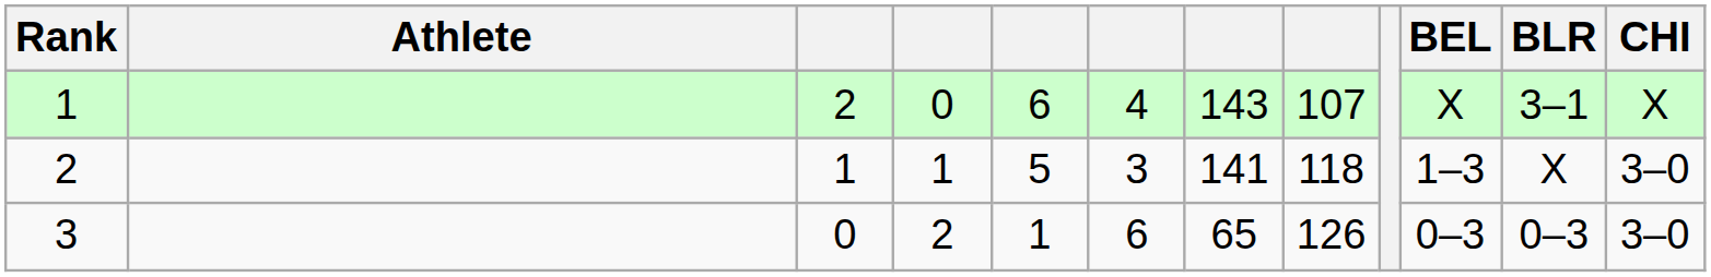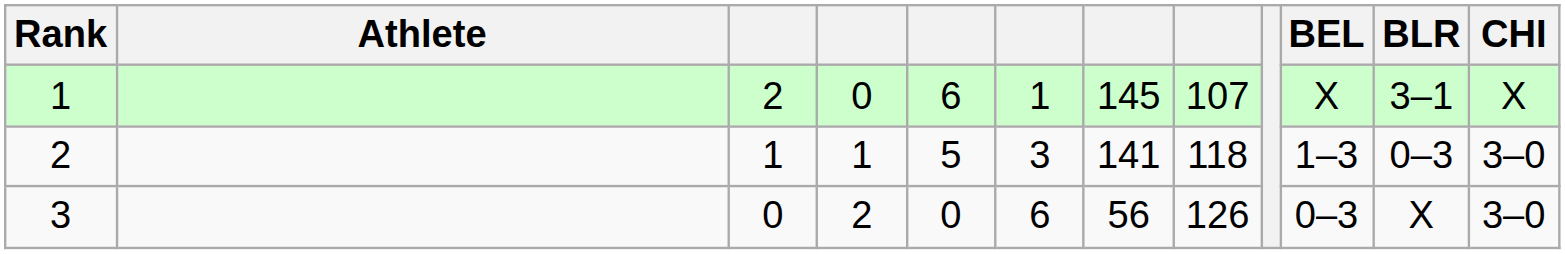row 2 | column 6: 4 -> 1
row 2 | column 7: 143 -> 145
row 3 | BLR: X -> 0–3
row 4 | column 5: 1 -> 0
row 4 | column 7: 65 -> 56
row 4 | BLR: 0–3 -> X
